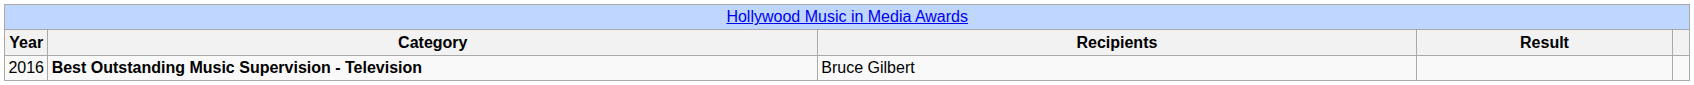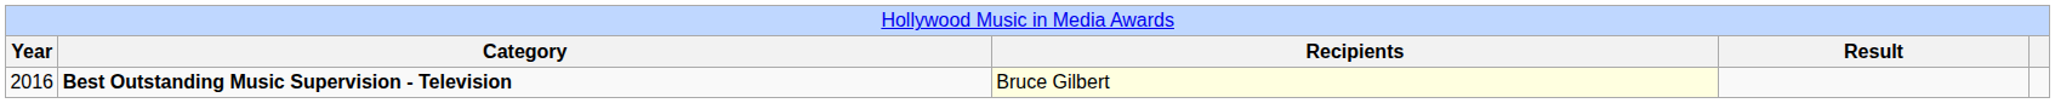2016 | column 3: no background -> lightyellow background
